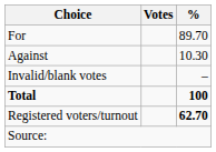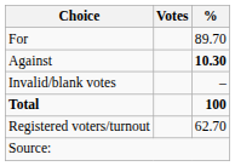Against | %: normal -> bold
Registered voters/turnout | %: bold -> normal
